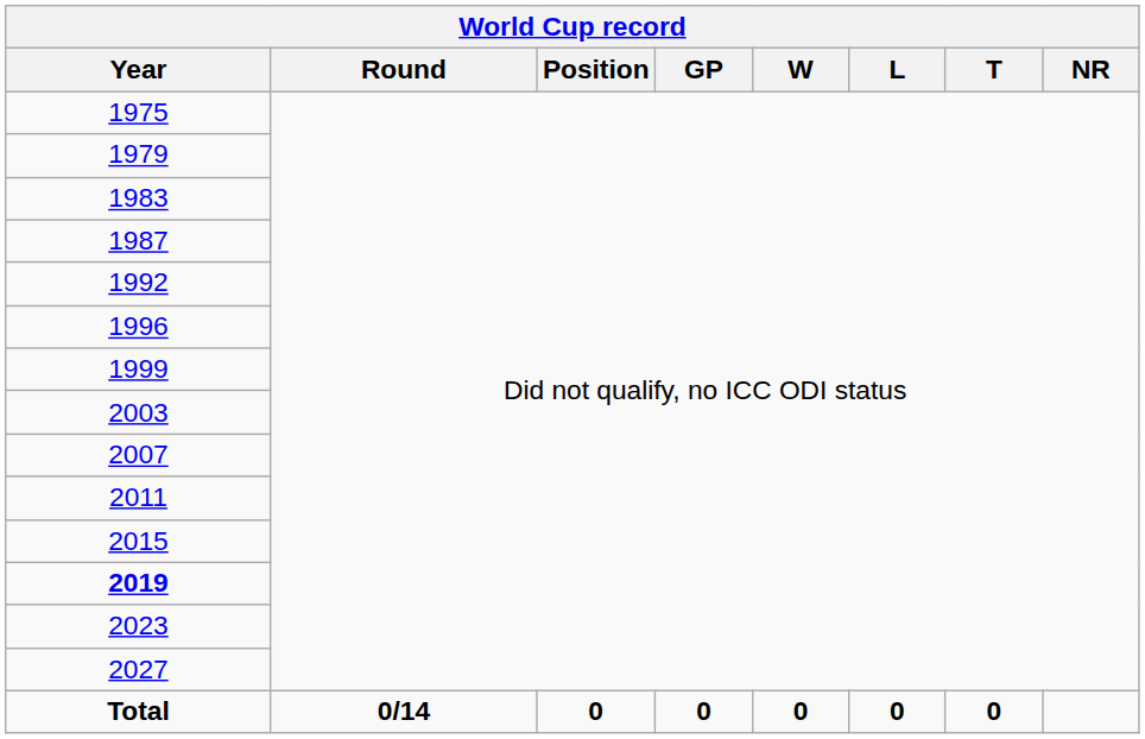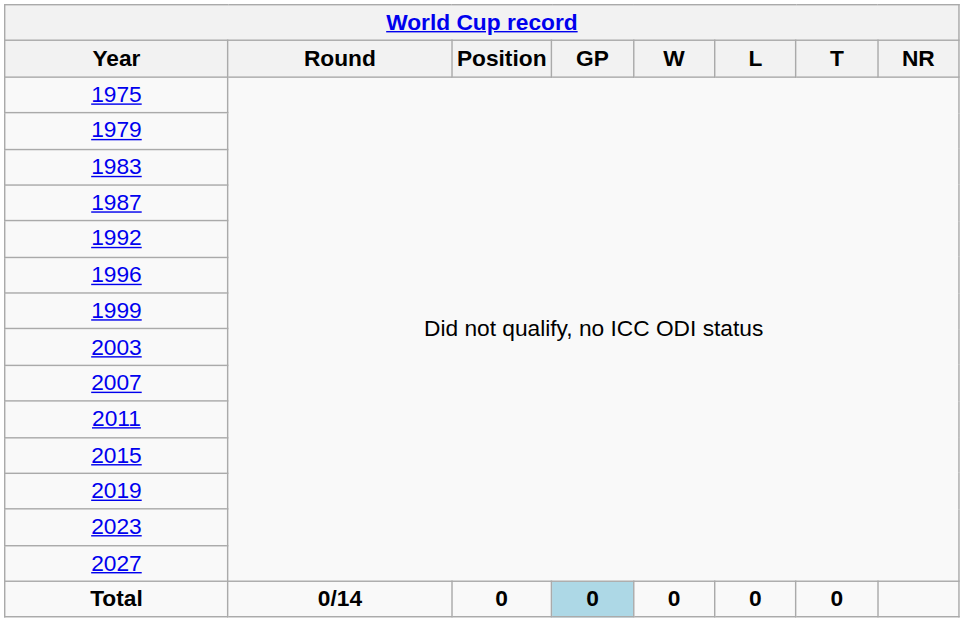2019 | World Cup record / Year: bold -> normal
Total | World Cup record / GP: no background -> lightblue background
